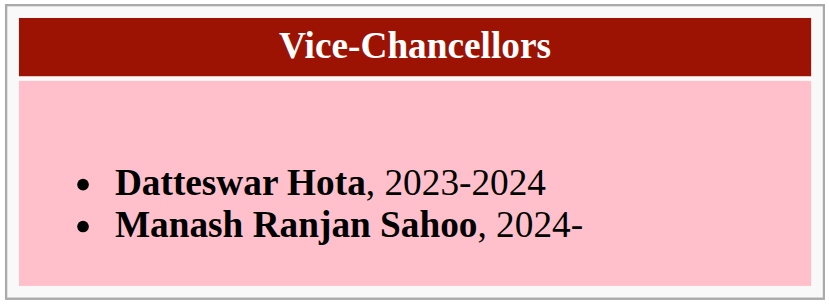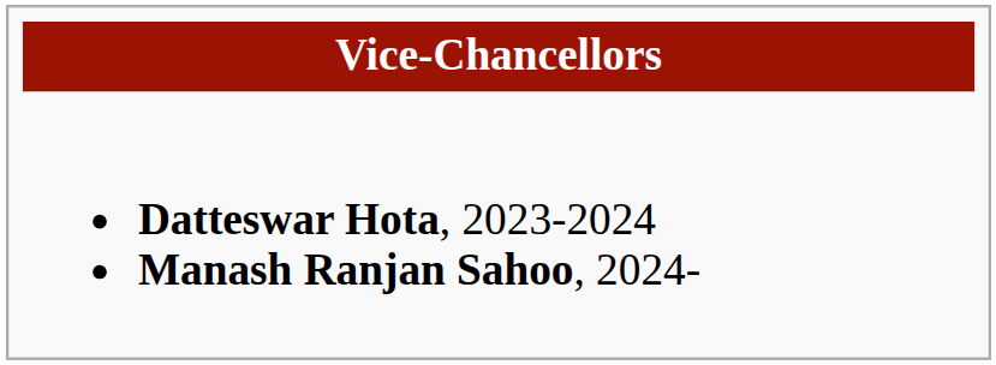row 2 | column 1: pink background -> no background
